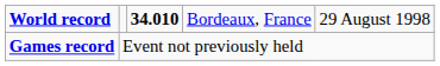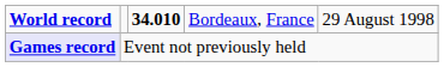Games record | column 1: no background -> lavender background
